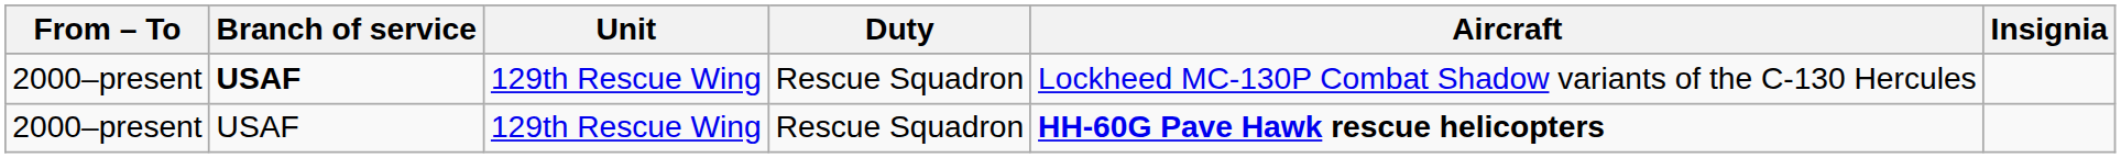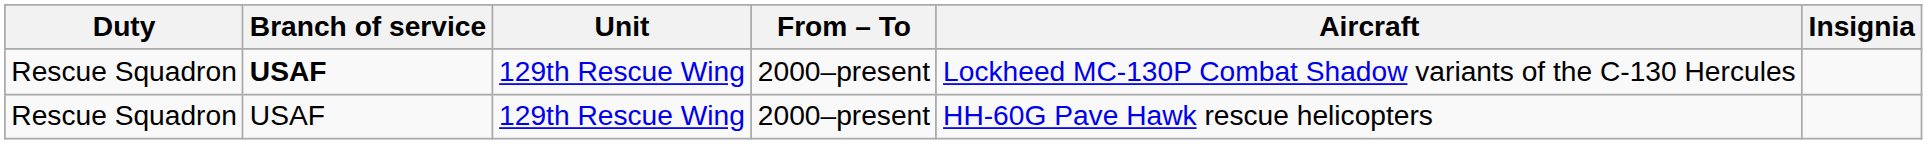columns swapped: From – To <-> Duty
row 3 | Aircraft: bold -> normal
